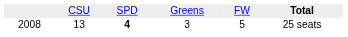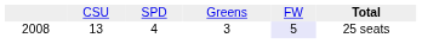2008 | column 3: bold -> normal
2008 | column 5: no background -> lavender background
